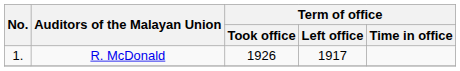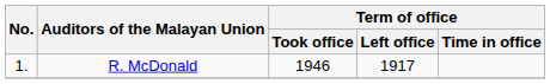R. McDonald | Term of office / Took office: 1926 -> 1946
